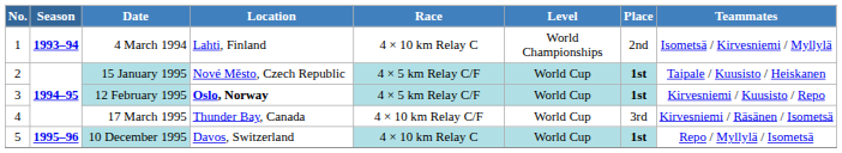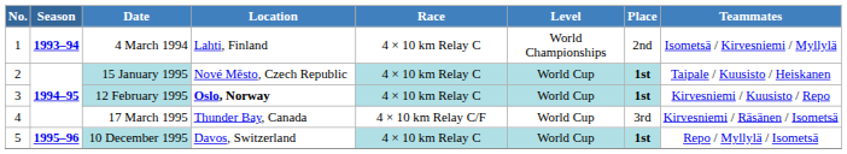15 January 1995 | Race: 4 × 5 km Relay C/F -> 4 × 10 km Relay C
12 February 1995 | Race: 4 × 5 km Relay C/F -> 4 × 10 km Relay C
